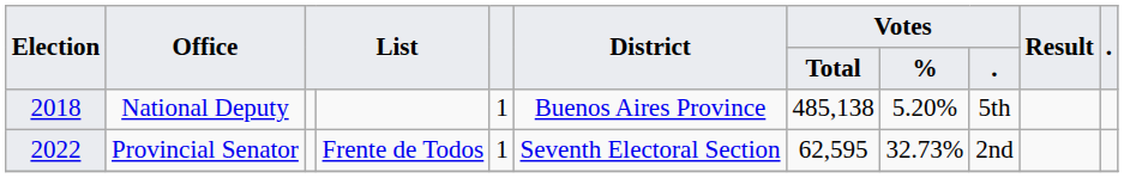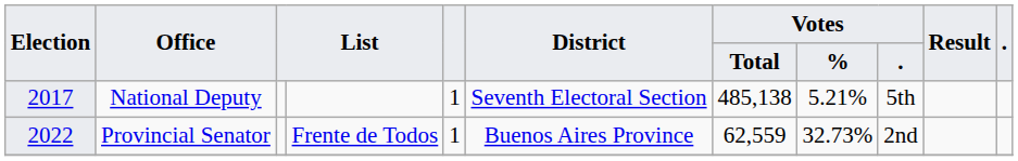National Deputy | Election: 2018 -> 2017
National Deputy | District: Buenos Aires Province -> Seventh Electoral Section
National Deputy | Votes / %: 5.20% -> 5.21%
Provincial Senator | District: Seventh Electoral Section -> Buenos Aires Province
Provincial Senator | Votes / Total: 62,595 -> 62,559
